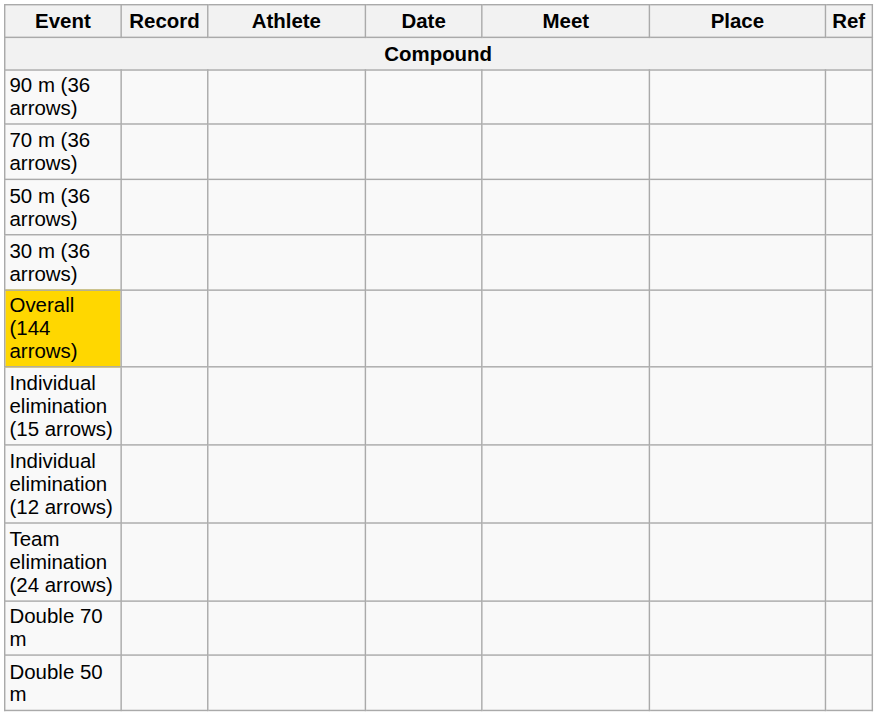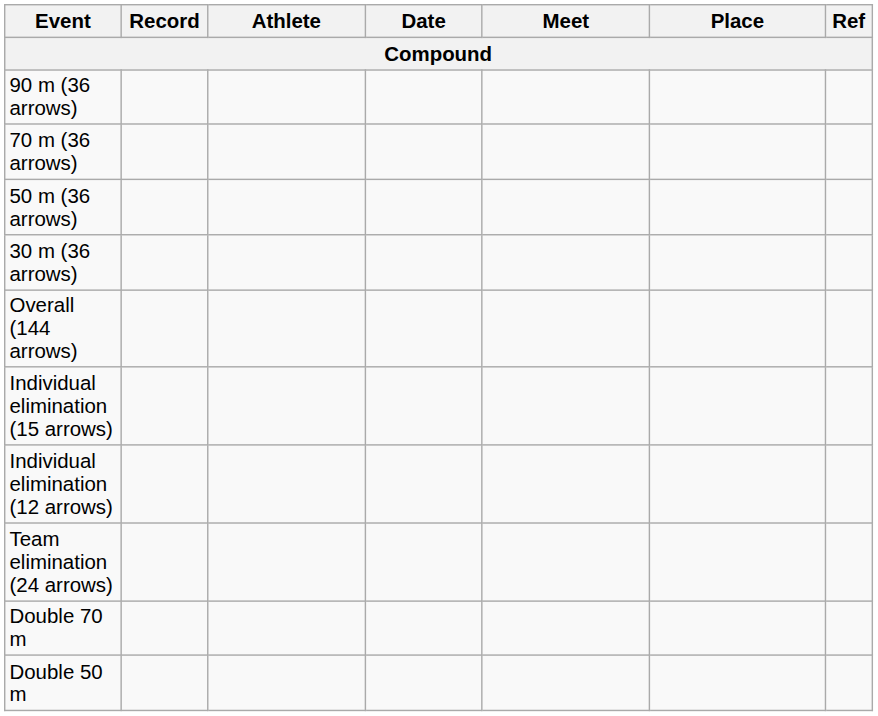Overall (144 arrows) | Event: gold background -> no background
